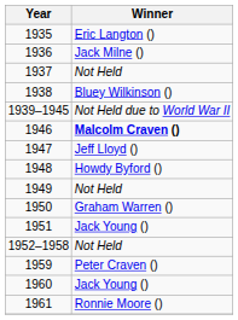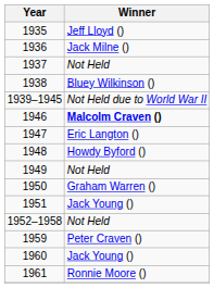1935 | Winner: Eric Langton () -> Jeff Lloyd ()
1947 | Winner: Jeff Lloyd () -> Eric Langton ()
